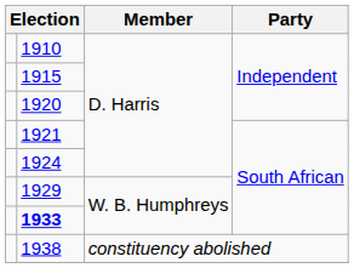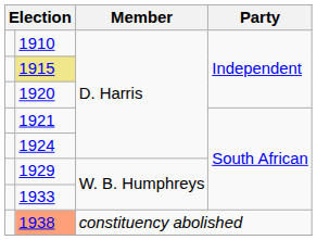1915 | column 2: no background -> khaki background
1933 | column 2: bold -> normal
1938 | column 2: no background -> lightsalmon background
